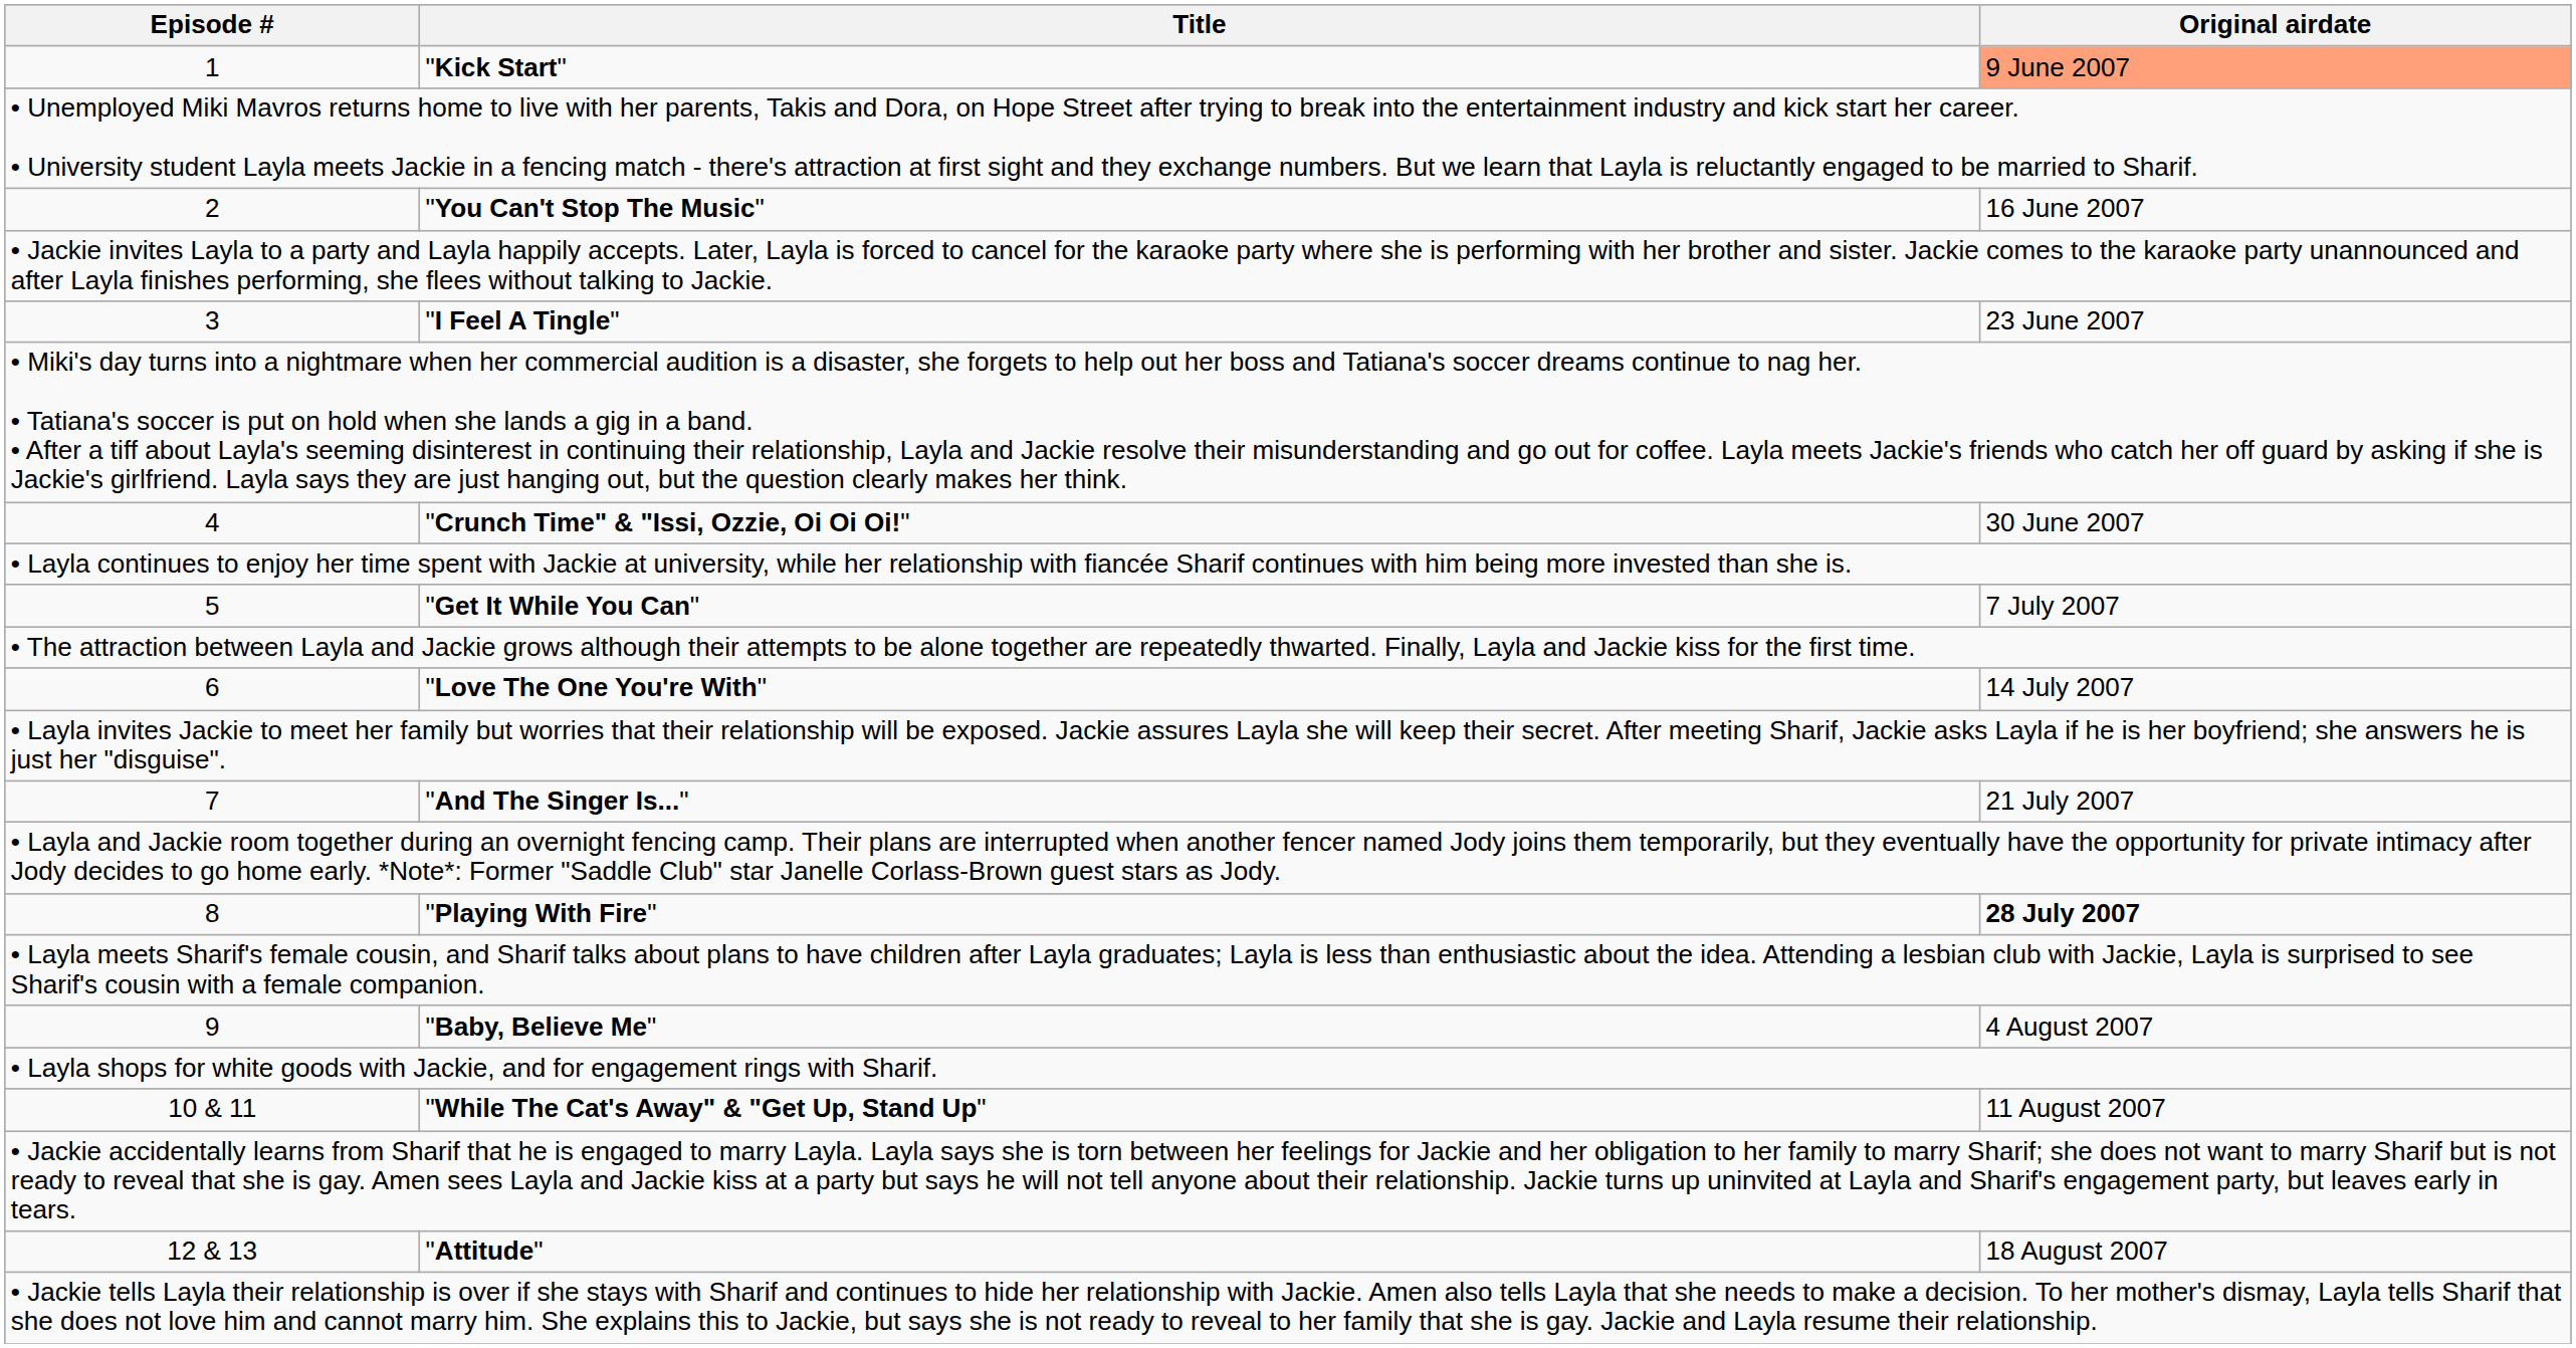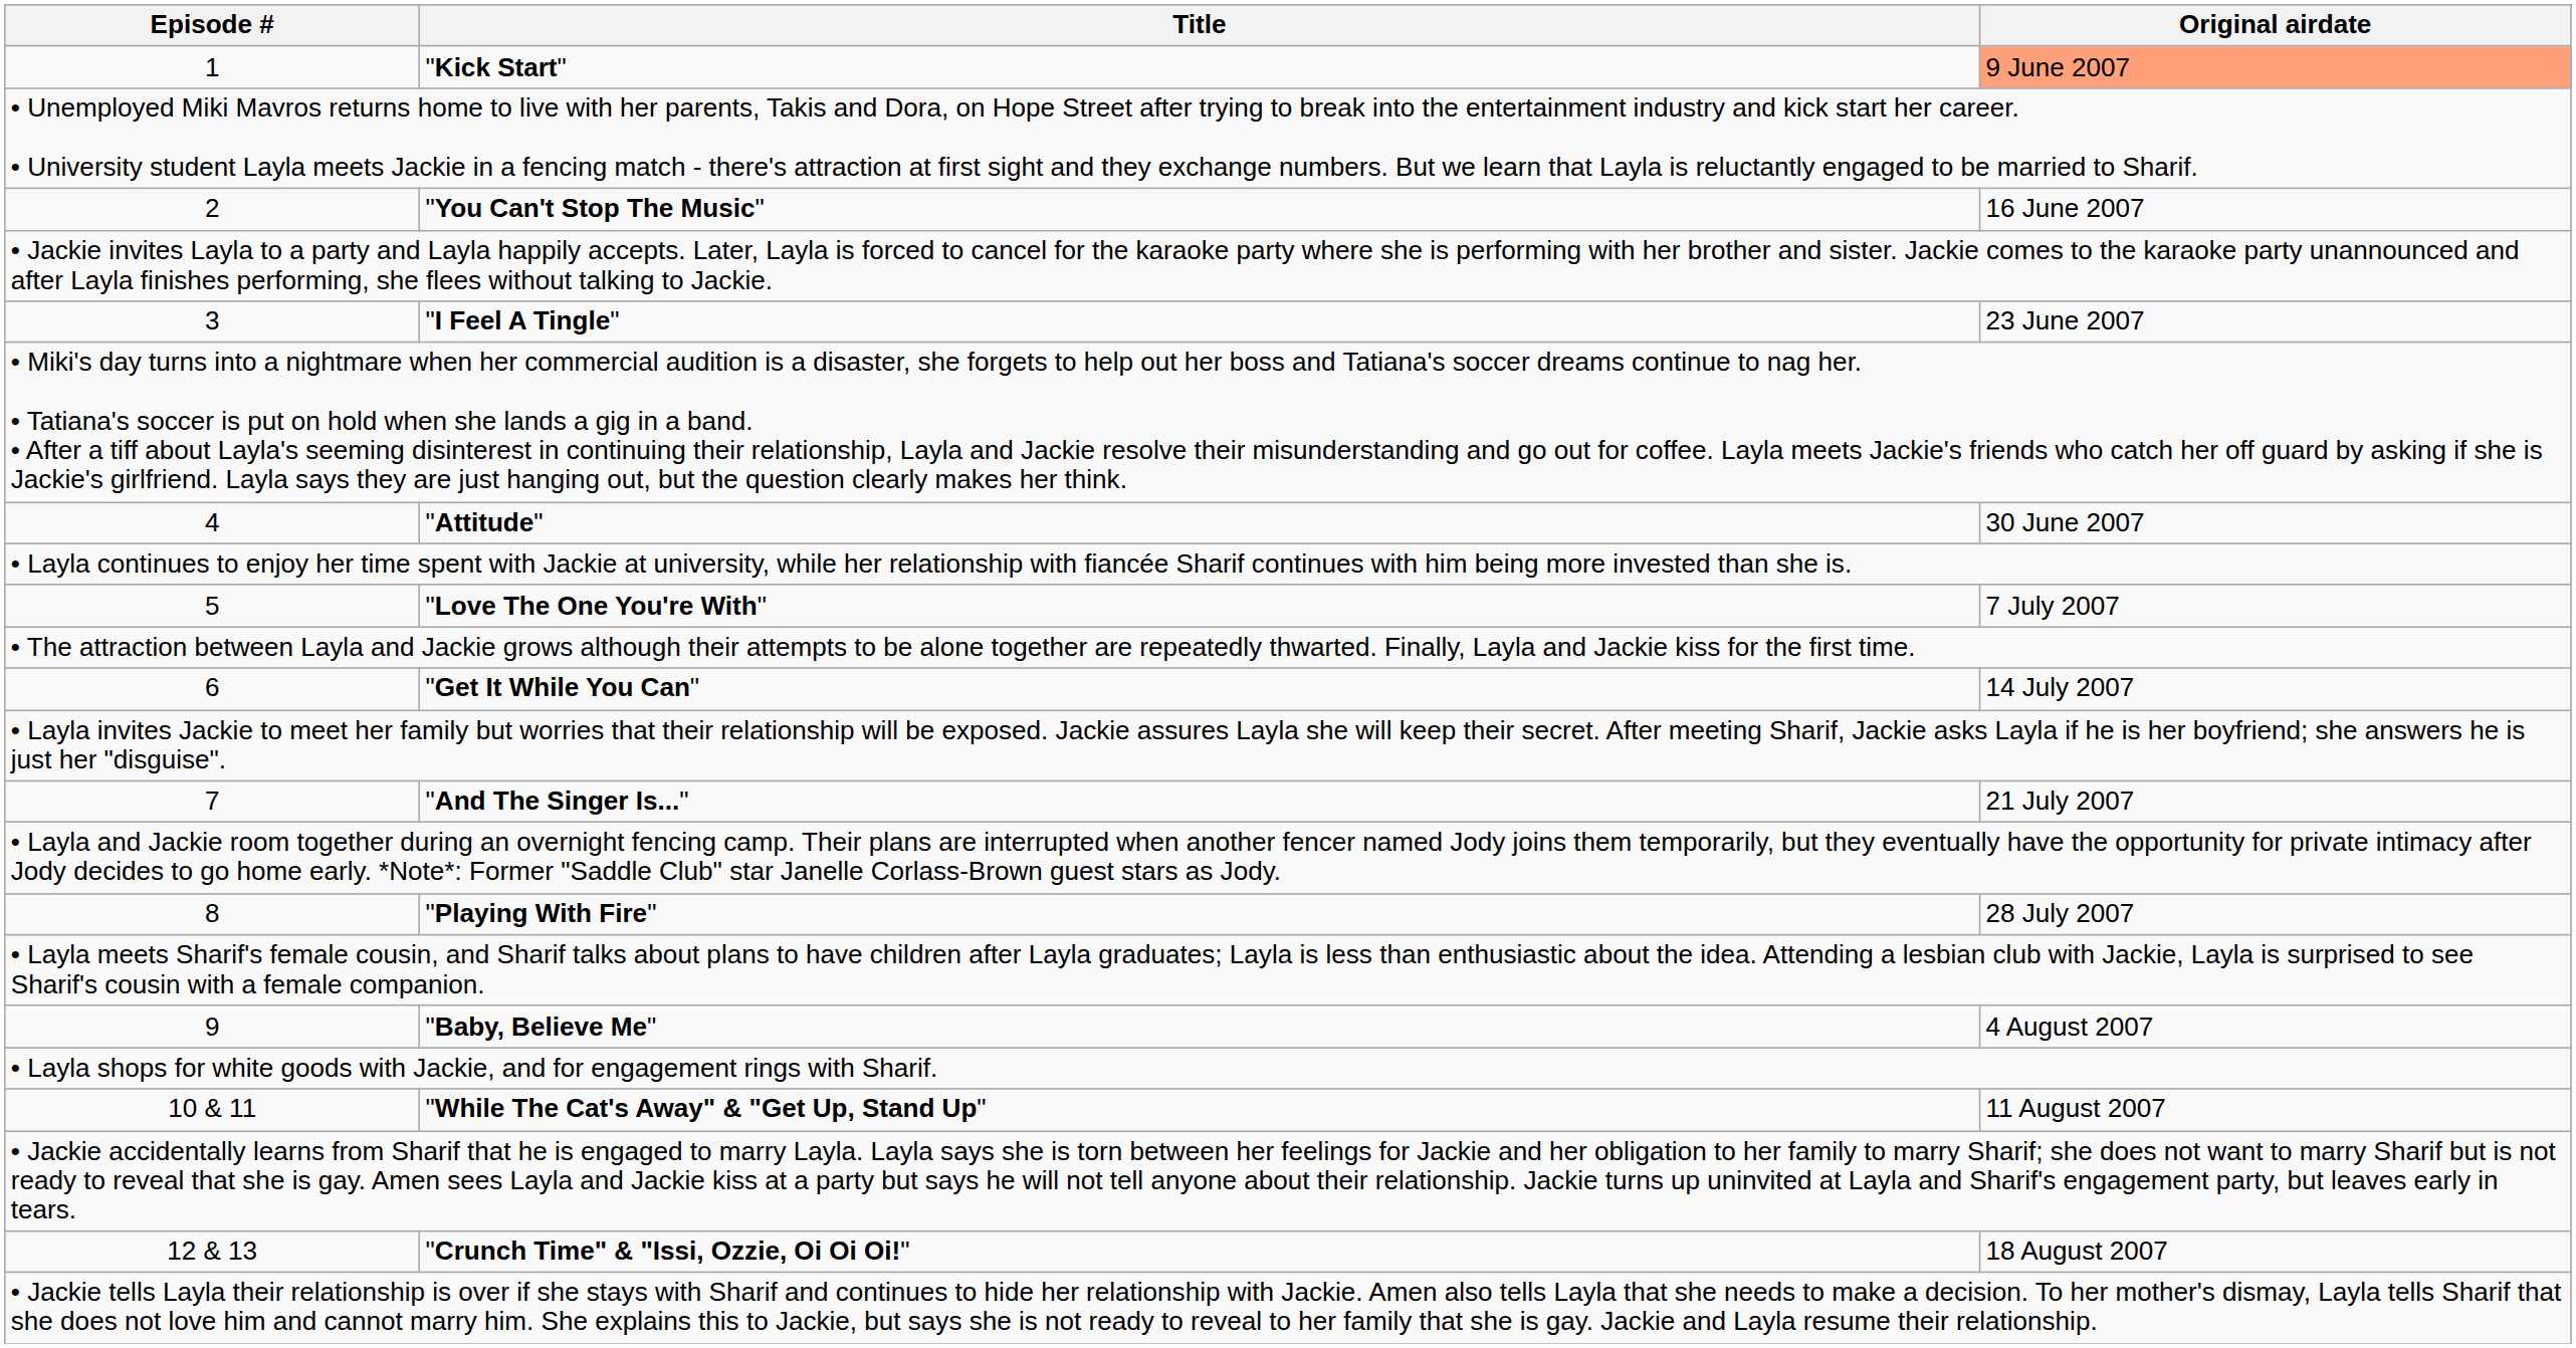4 | Title: "Crunch Time" & "Issi, Ozzie, Oi Oi Oi!" -> "Attitude"
5 | Title: "Get It While You Can" -> "Love The One You're With"
6 | Title: "Love The One You're With" -> "Get It While You Can"
8 | Original airdate: bold -> normal
12 & 13 | Title: "Attitude" -> "Crunch Time" & "Issi, Ozzie, Oi Oi Oi!"
